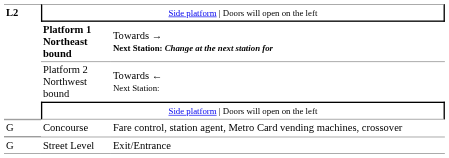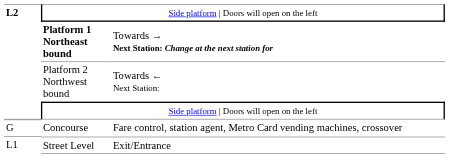Street Level | column 1: G -> L1
